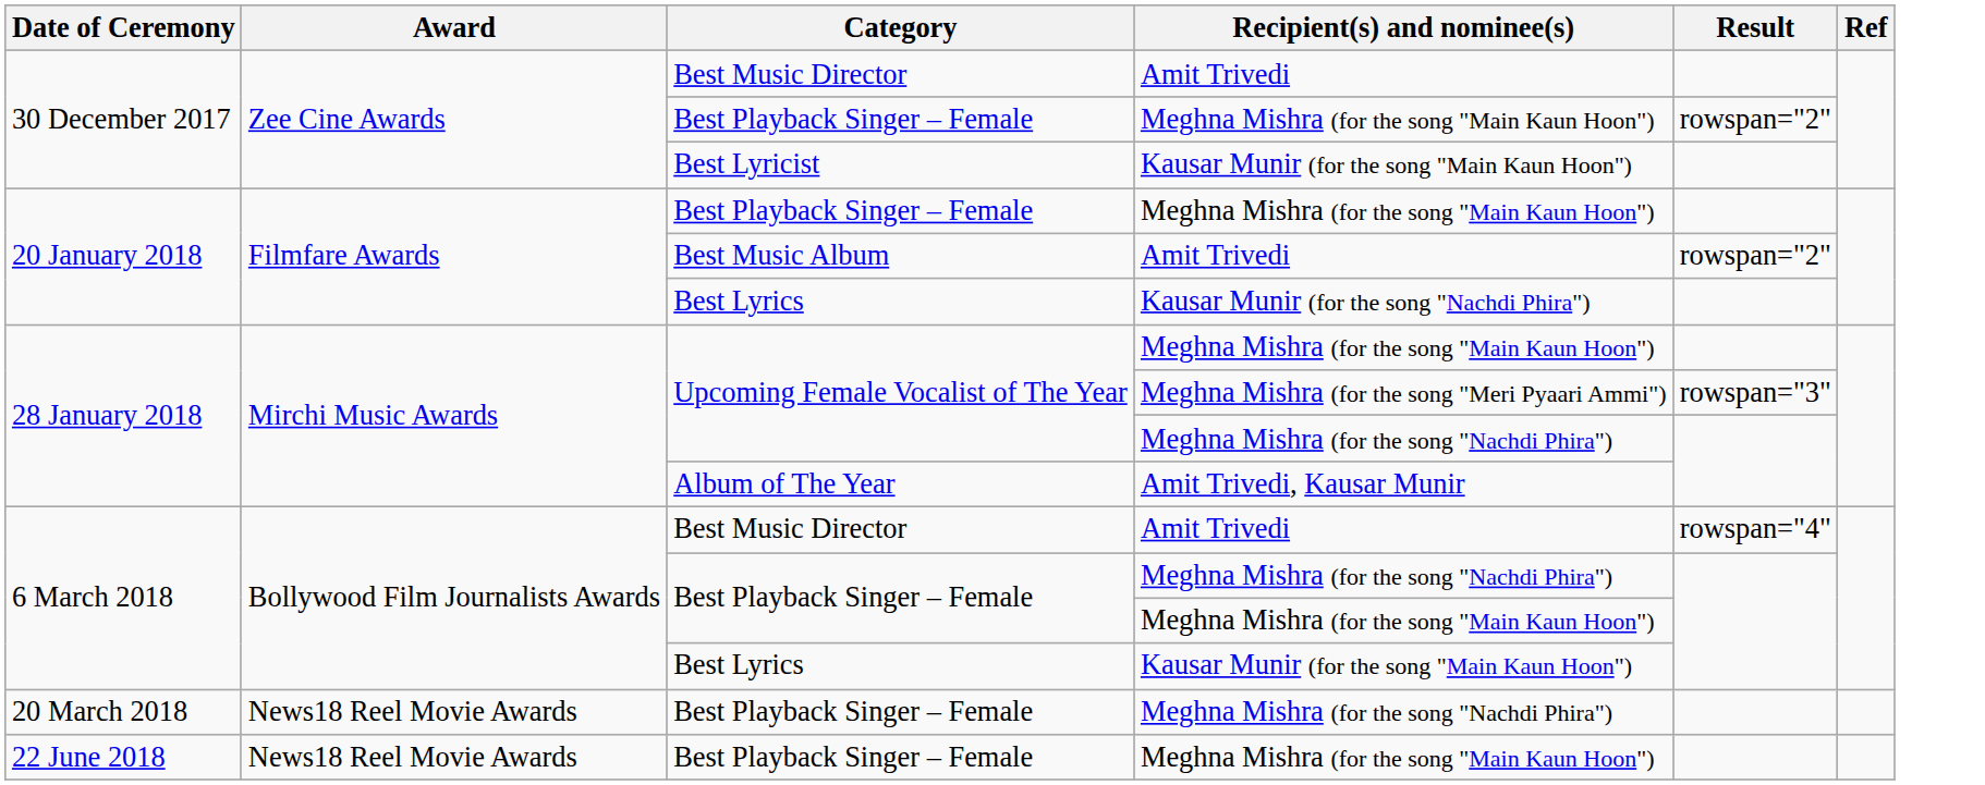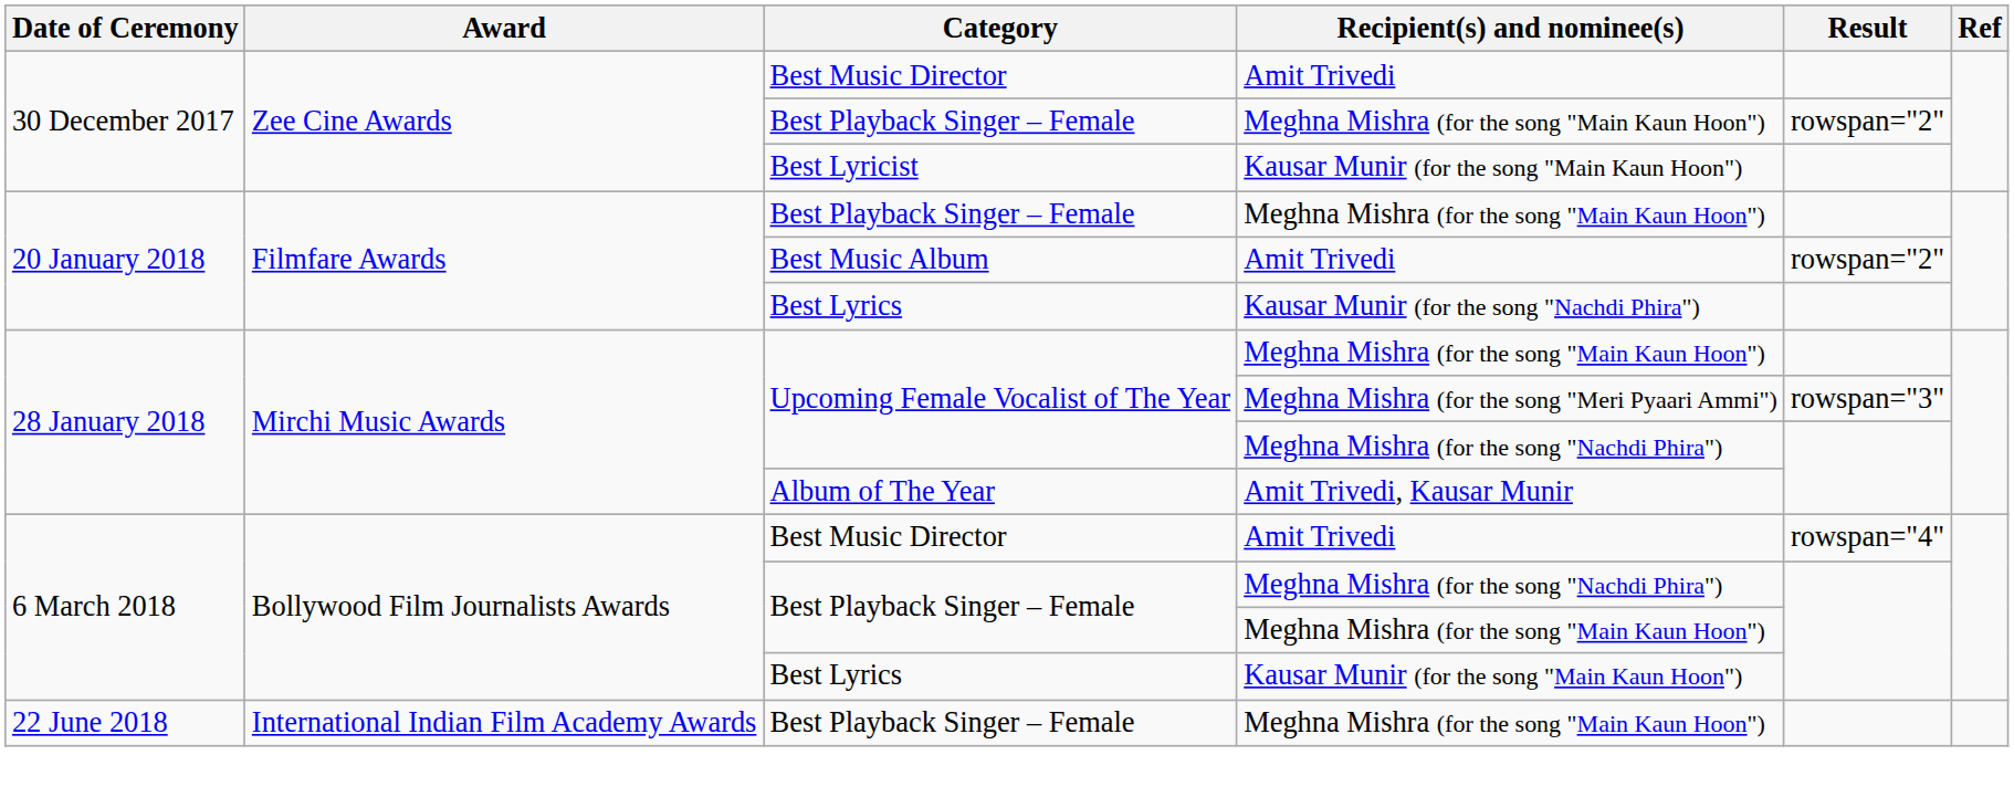- row: 20 March 2018 | News18 Reel Movie Awards | Best Playback Singer – Female | Meghna Mishra (for the song "Nachdi Phira")
22 June 2018 / Best Playback Singer – Female | Award: News18 Reel Movie Awards -> International Indian Film Academy Awards
